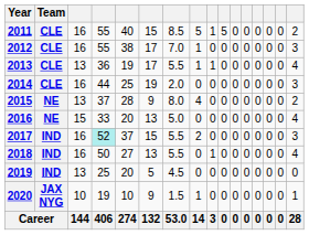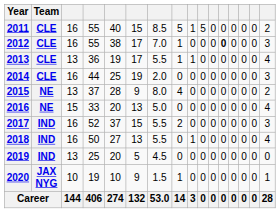2012 | column 12: normal -> bold
2017 | column 4: paleturquoise background -> no background
